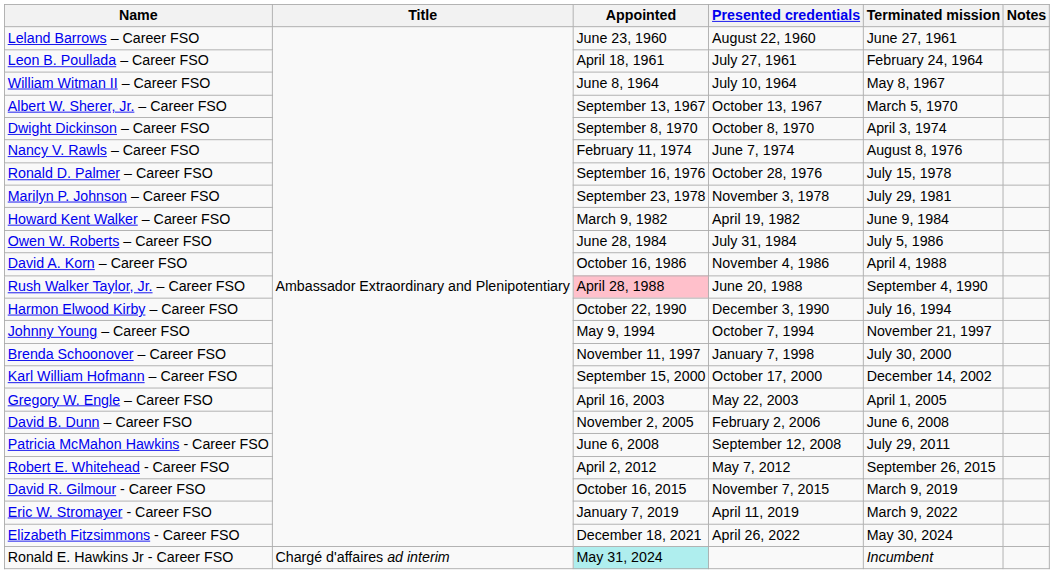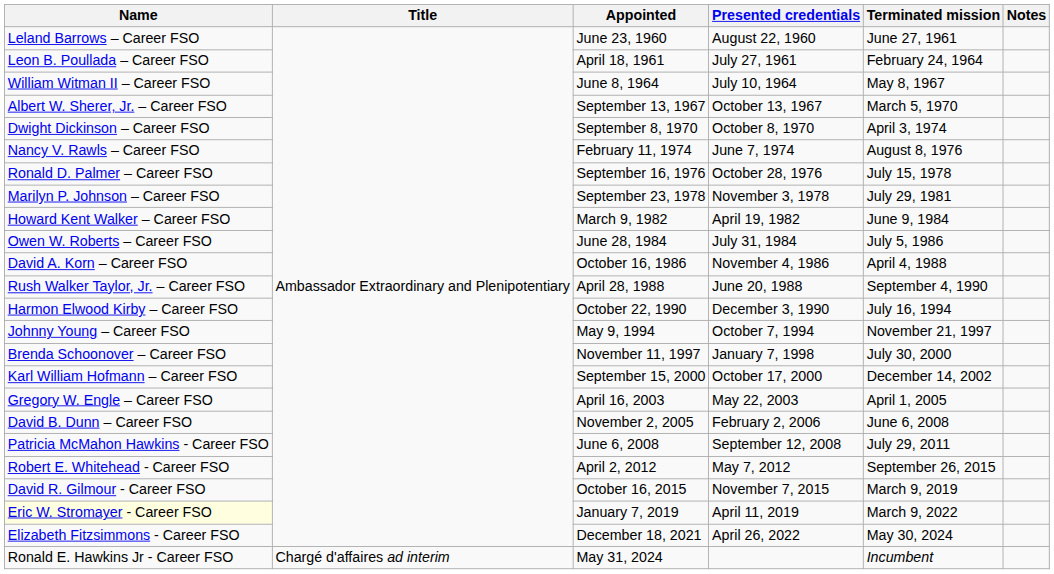row 13 | Appointed: pink background -> no background
row 23 | Name: no background -> lightyellow background
row 25 | Appointed: paleturquoise background -> no background
